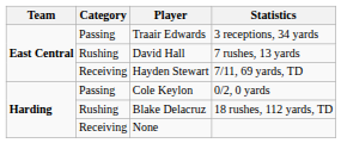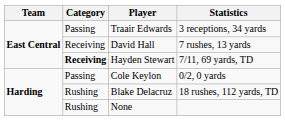David Hall | Category: Rushing -> Receiving
Hayden Stewart | Category: normal -> bold
None | Category: Receiving -> Rushing
